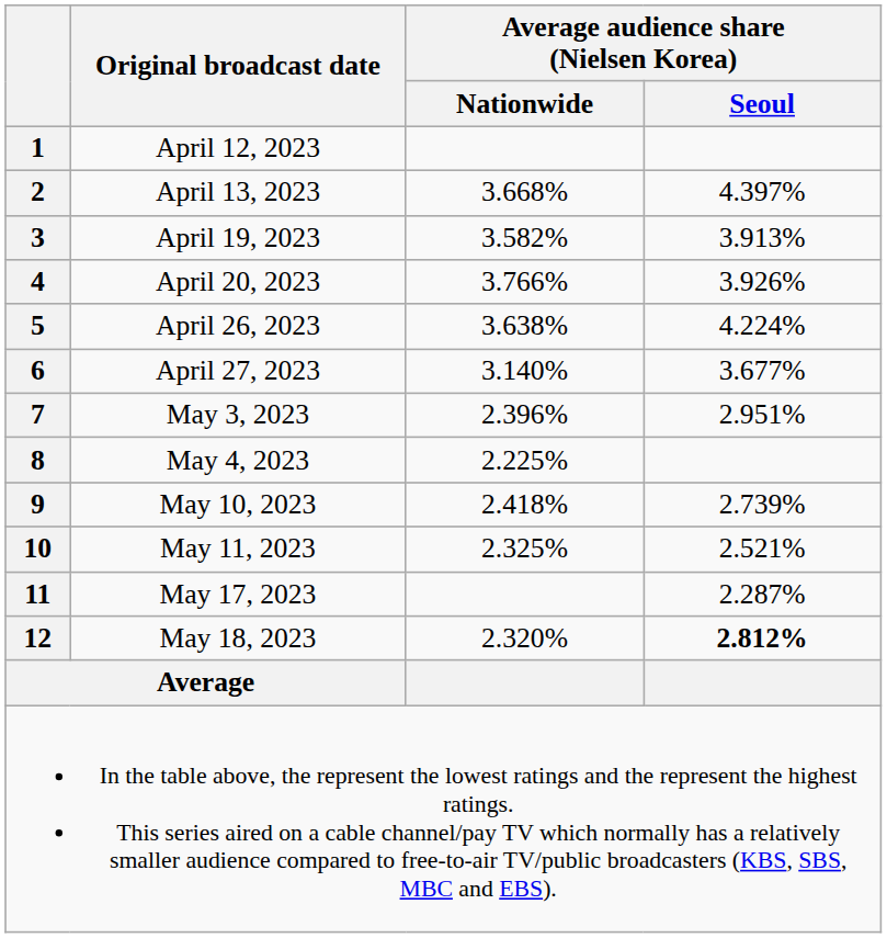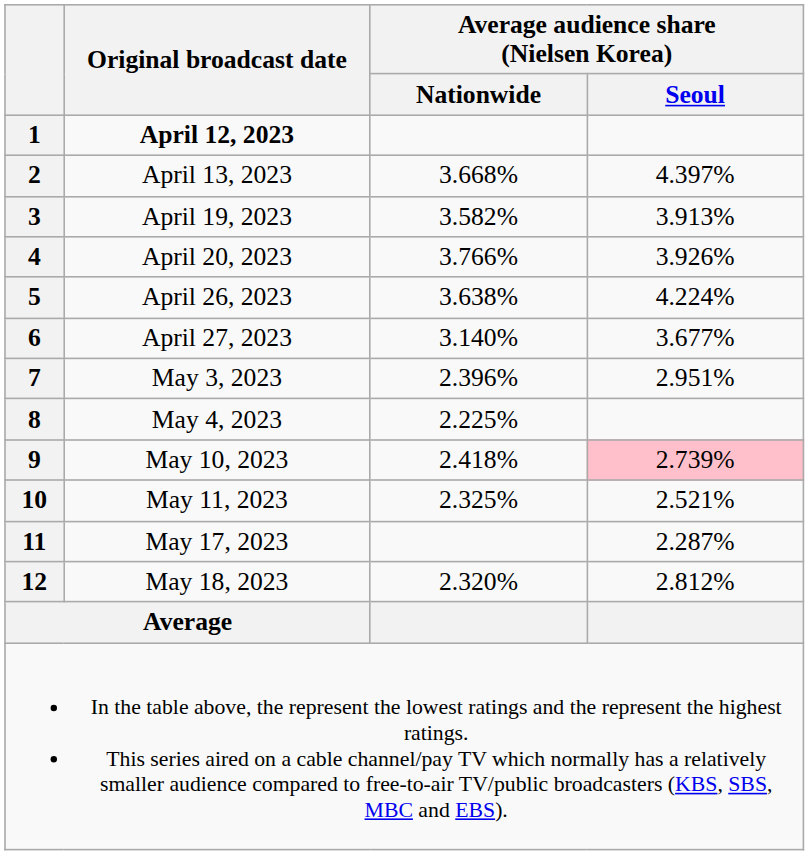1 | Original broadcast date: normal -> bold
9 | Average audience share (Nielsen Korea) / Seoul: no background -> pink background
12 | Average audience share (Nielsen Korea) / Seoul: bold -> normal
